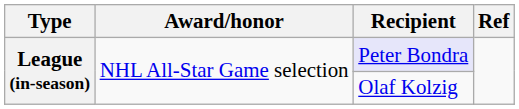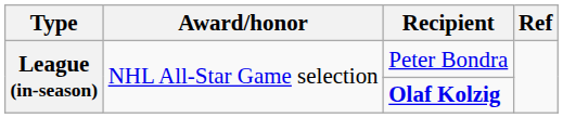row 2 | Recipient: lavender background -> no background
row 3 | Recipient: normal -> bold
